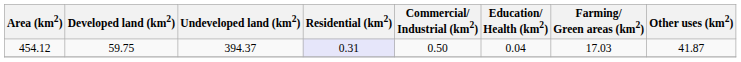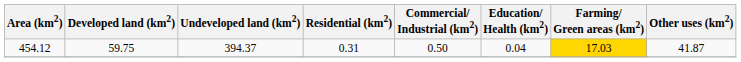454.12 | Residential (km2): lavender background -> no background
454.12 | Farming/ Green areas (km2): no background -> gold background
